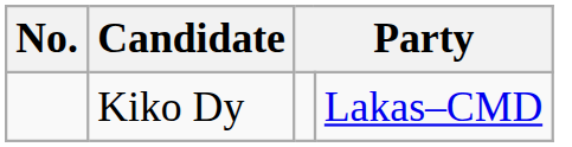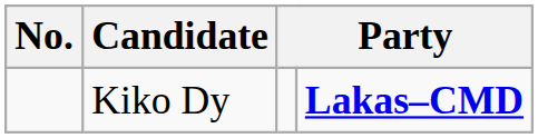Kiko Dy | column 4: normal -> bold
